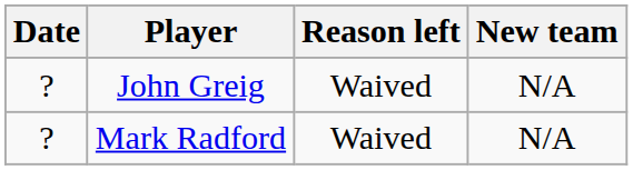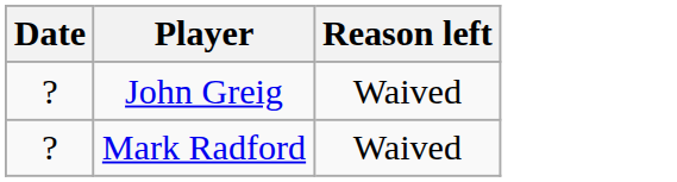- column: New team | N/A | N/A
